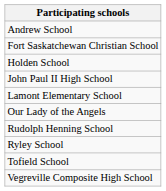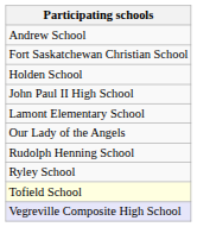row 10 | column 1: no background -> lightyellow background
row 11 | column 1: no background -> lavender background
